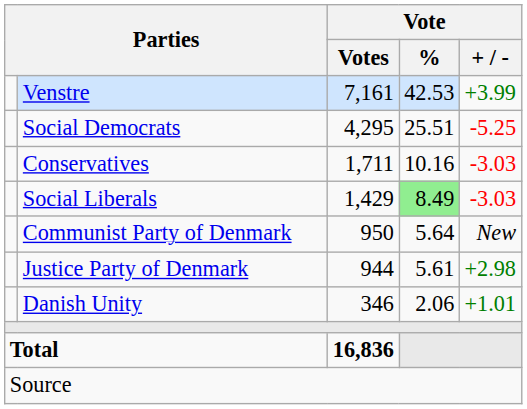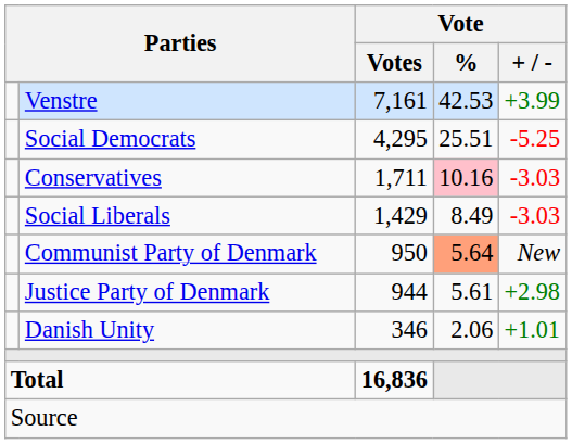Conservatives | Vote / %: no background -> pink background
Social Liberals | Vote / %: lightgreen background -> no background
Communist Party of Denmark | Vote / %: no background -> lightsalmon background
